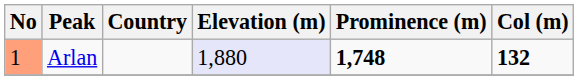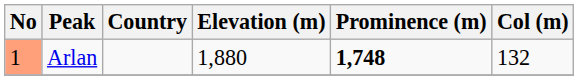Arlan | Elevation (m): lavender background -> no background
Arlan | Col (m): bold -> normal
